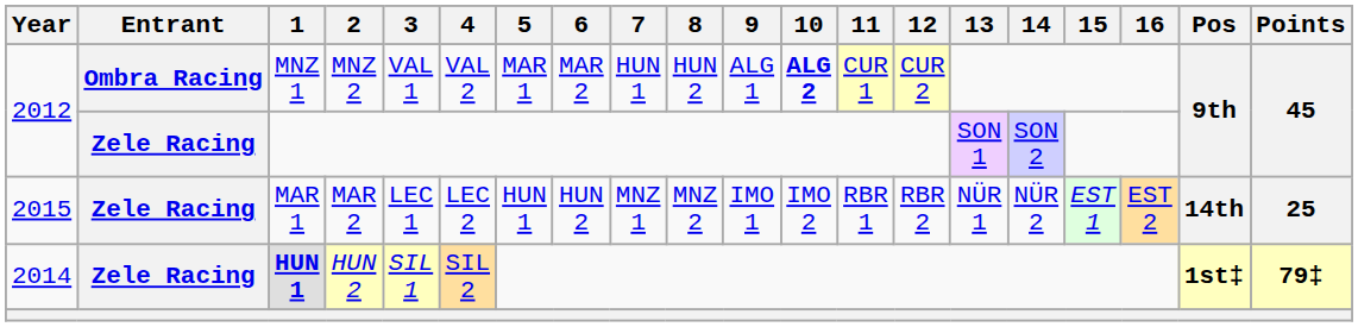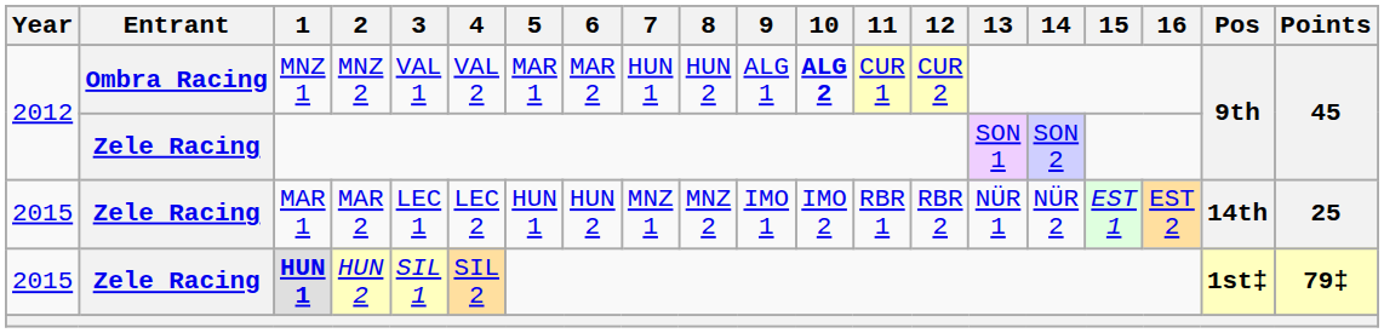row 5 | Year: 2014 -> 2015
